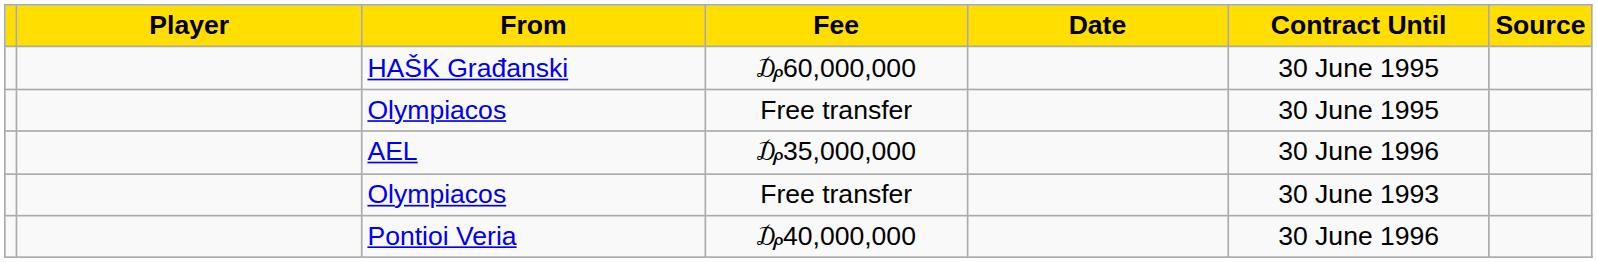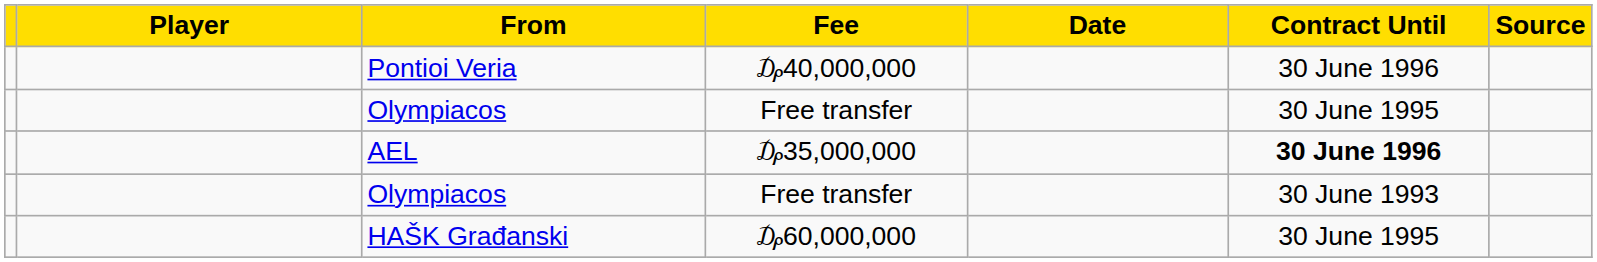rows swapped: Pontioi Veria <-> HAŠK Građanski
AEL | Contract Until: normal -> bold
